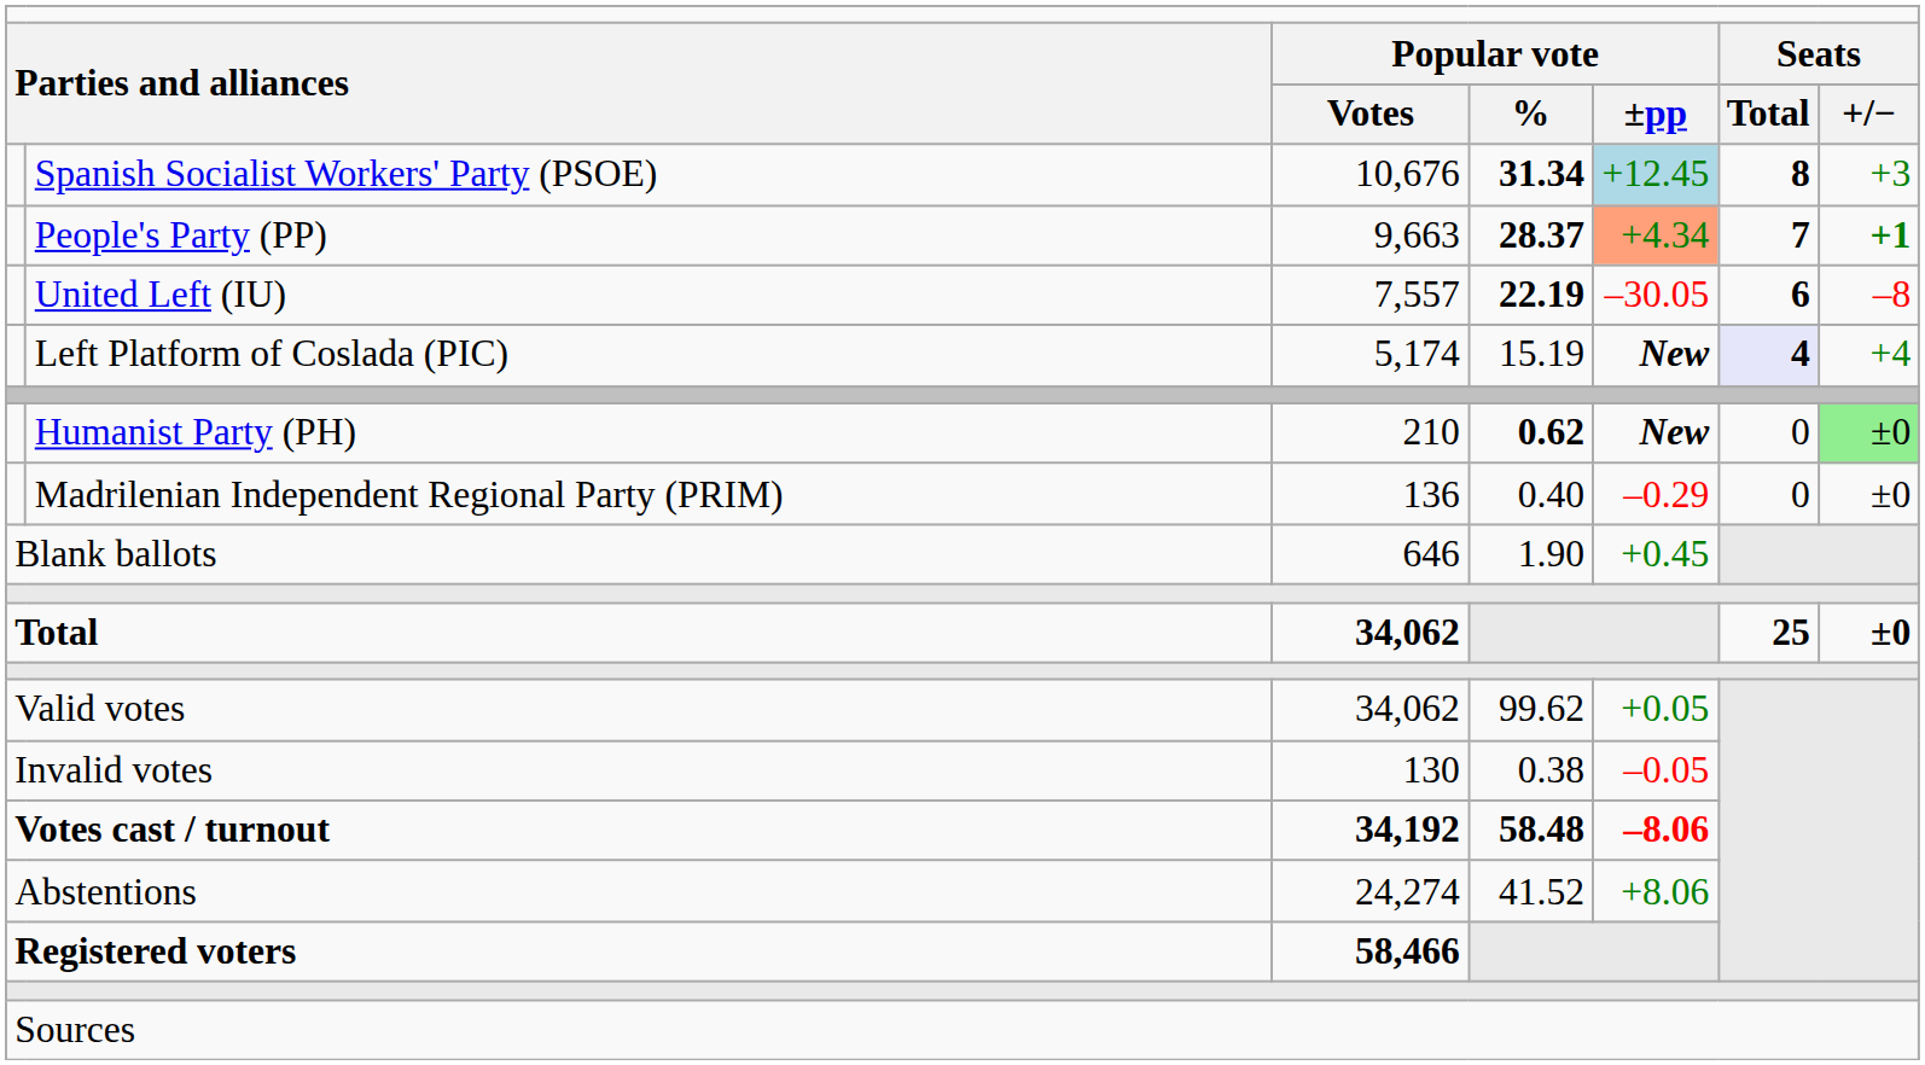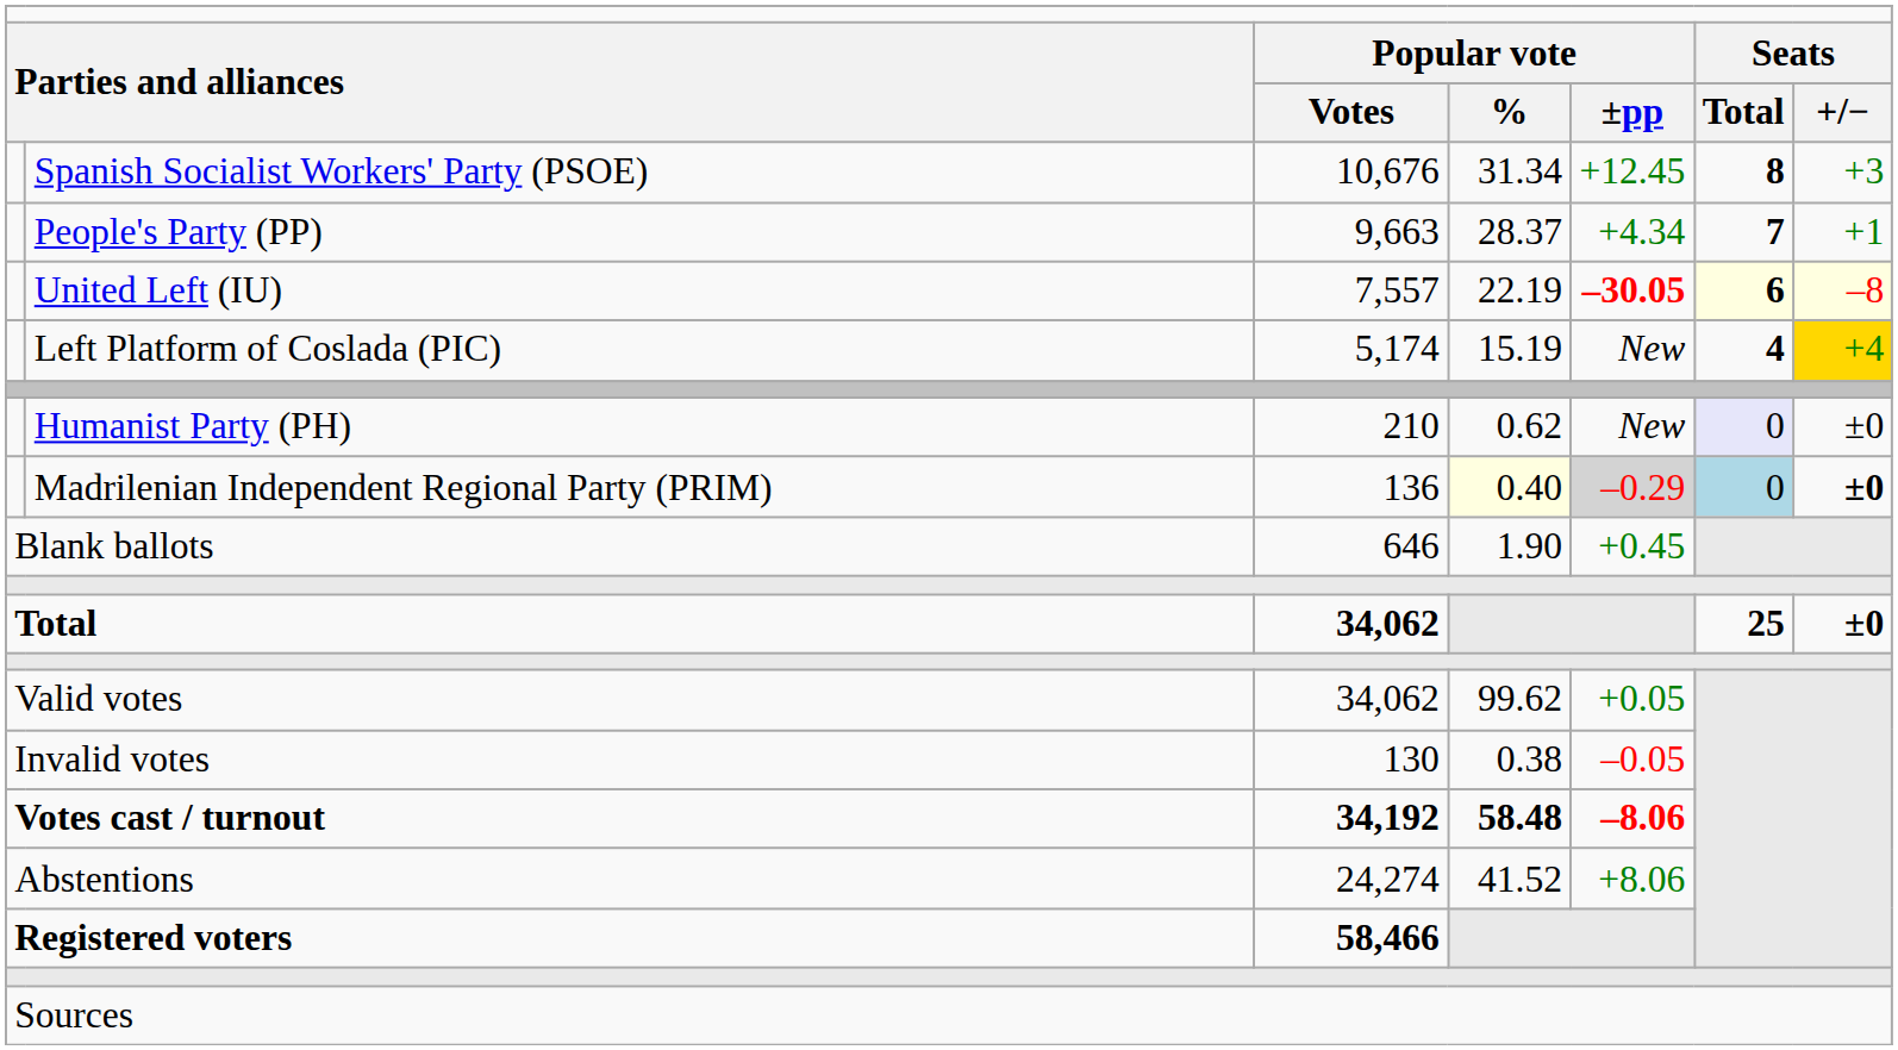Spanish Socialist Workers' Party (PSOE) | column 4: bold -> normal
Spanish Socialist Workers' Party (PSOE) | column 5: lightblue background -> no background
People's Party (PP) | column 4: bold -> normal
People's Party (PP) | column 5: lightsalmon background -> no background
People's Party (PP) | column 7: bold -> normal
United Left (IU) | column 4: bold -> normal
United Left (IU) | column 5: normal -> bold
United Left (IU) | column 6: no background -> lightyellow background
United Left (IU) | column 7: no background -> lightyellow background
Left Platform of Coslada (PIC) | column 5: bold -> normal
Left Platform of Coslada (PIC) | column 6: lavender background -> no background
Left Platform of Coslada (PIC) | column 7: no background -> gold background
Humanist Party (PH) | column 4: bold -> normal
Humanist Party (PH) | column 5: bold -> normal
Humanist Party (PH) | column 6: no background -> lavender background
Humanist Party (PH) | column 7: lightgreen background -> no background
Madrilenian Independent Regional Party (PRIM) | column 4: no background -> lightyellow background
Madrilenian Independent Regional Party (PRIM) | column 5: no background -> lightgrey background
Madrilenian Independent Regional Party (PRIM) | column 6: no background -> lightblue background
Madrilenian Independent Regional Party (PRIM) | column 7: normal -> bold
